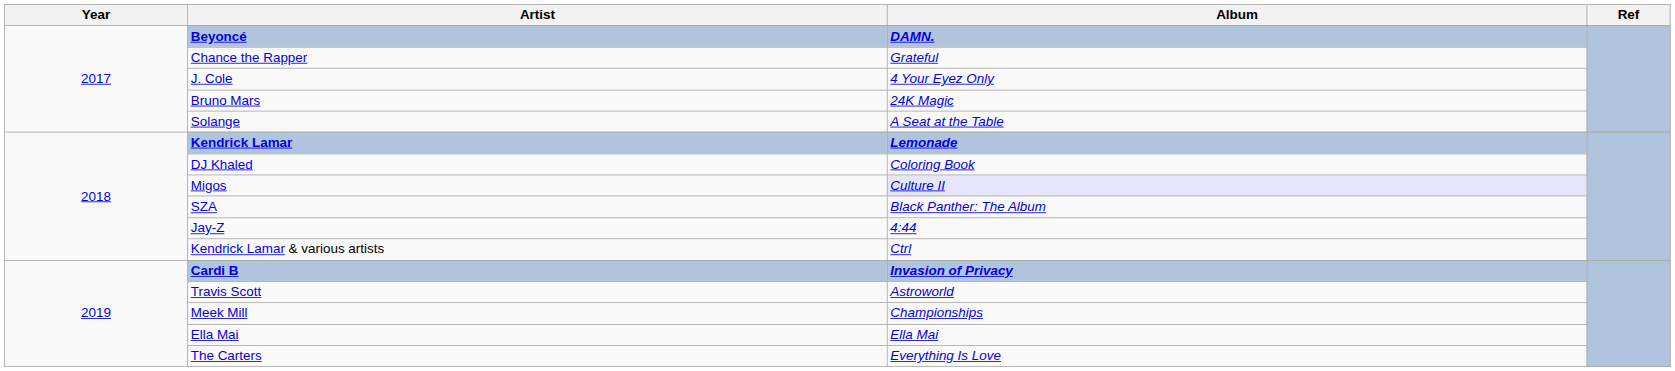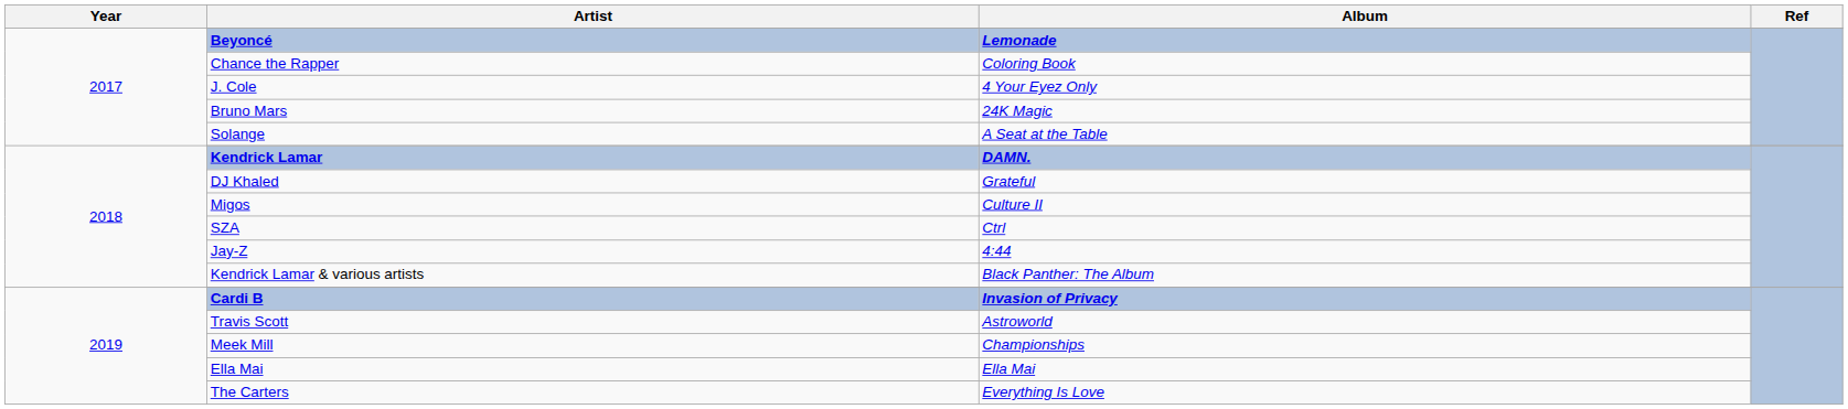Beyoncé | Album: DAMN. -> Lemonade
Chance the Rapper | Album: Grateful -> Coloring Book
Kendrick Lamar | Album: Lemonade -> DAMN.
DJ Khaled | Album: Coloring Book -> Grateful
Migos | Album: lavender background -> no background
SZA | Album: Black Panther: The Album -> Ctrl
Kendrick Lamar & various artists | Album: Ctrl -> Black Panther: The Album
